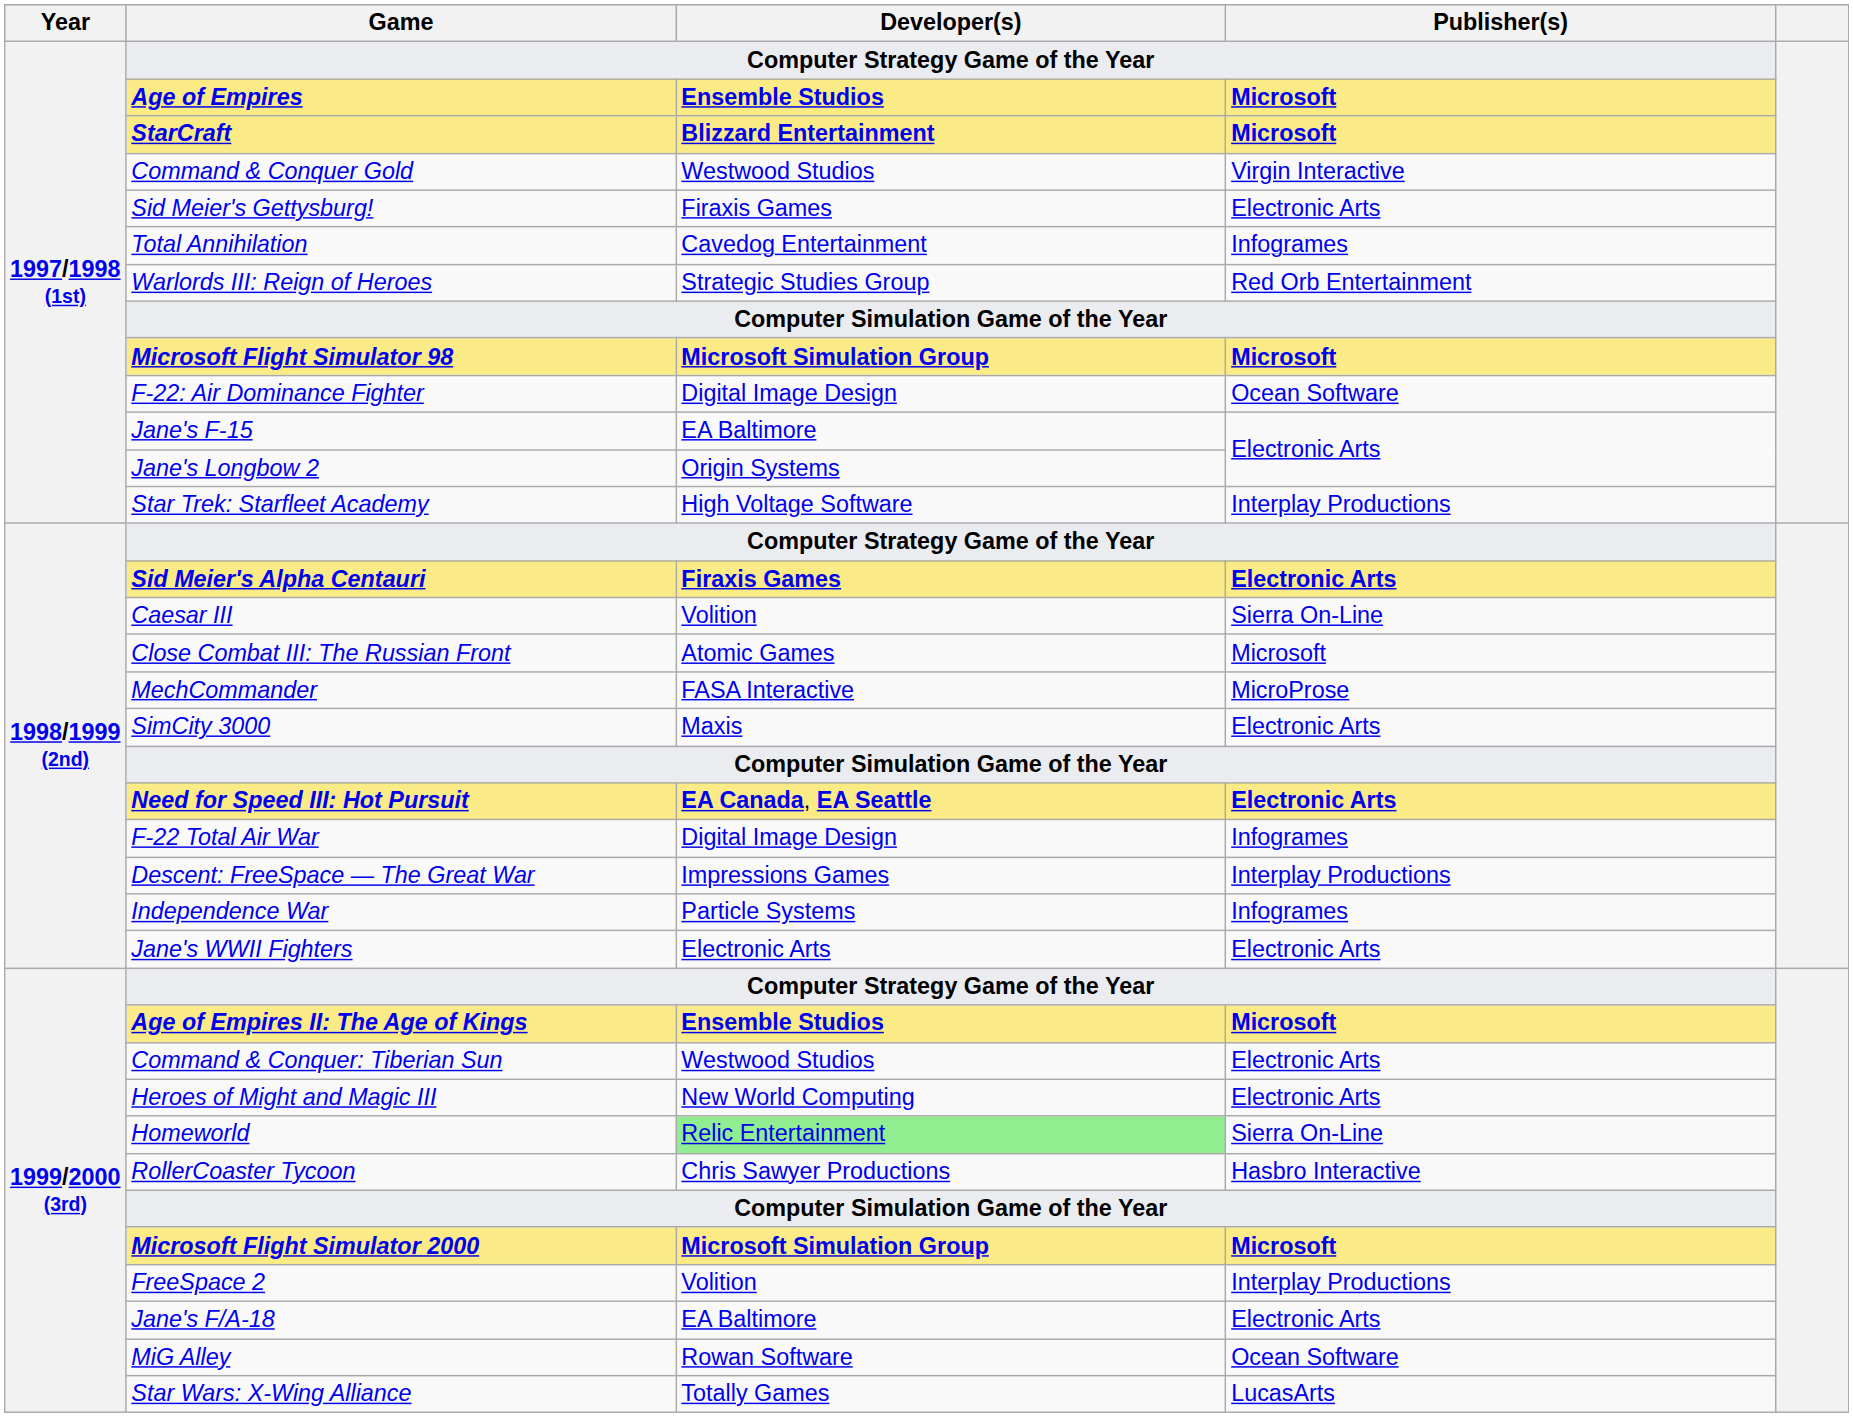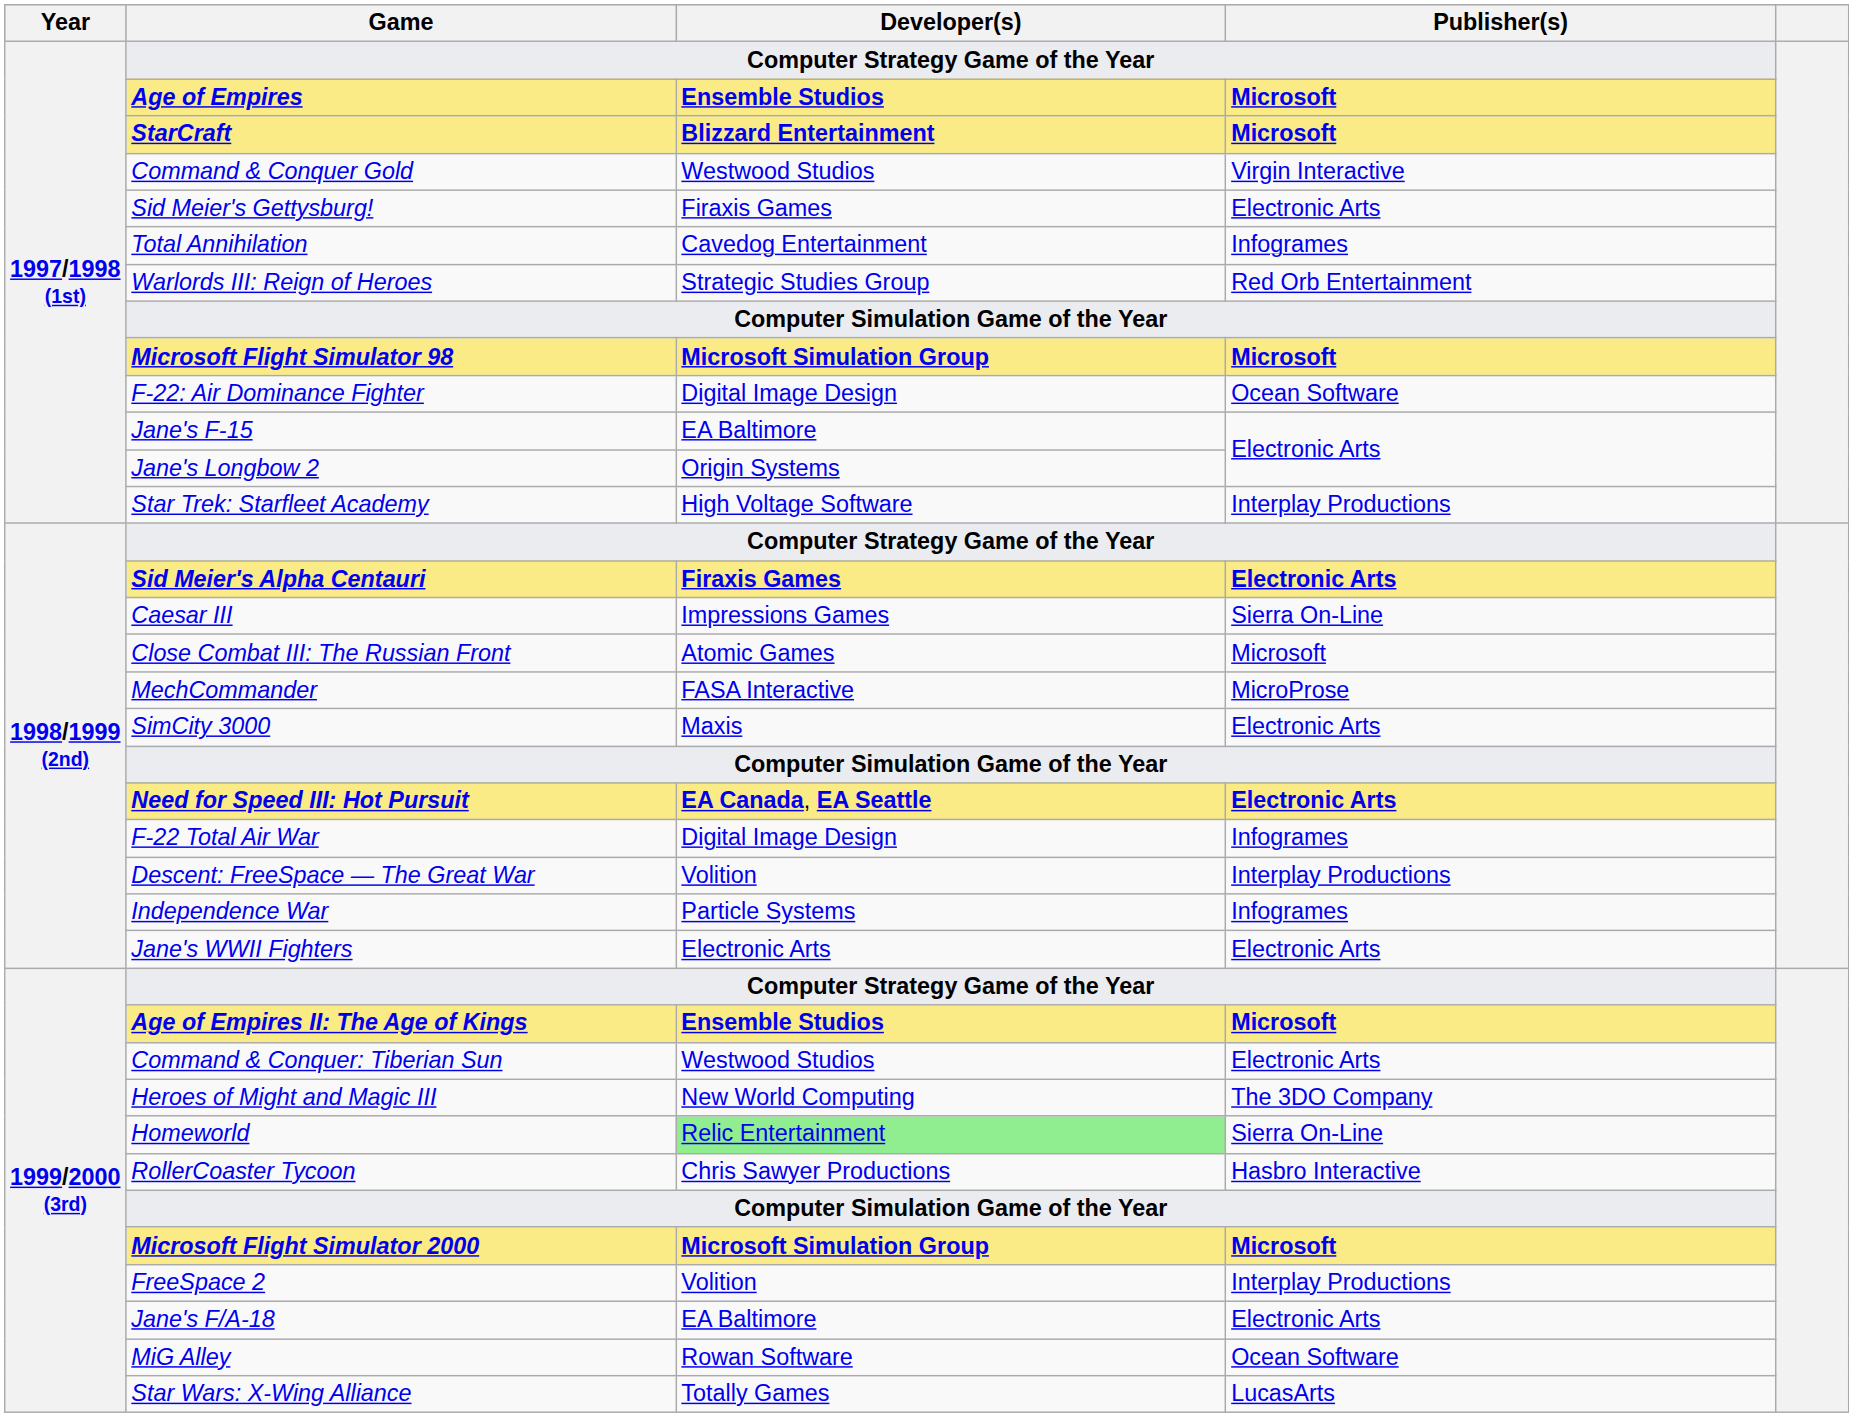Caesar III | Developer(s): Volition -> Impressions Games
Descent: FreeSpace — The Great War | Developer(s): Impressions Games -> Volition
Heroes of Might and Magic III | Publisher(s): Electronic Arts -> The 3DO Company
